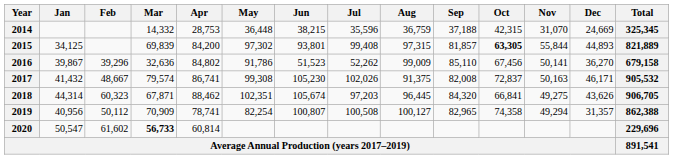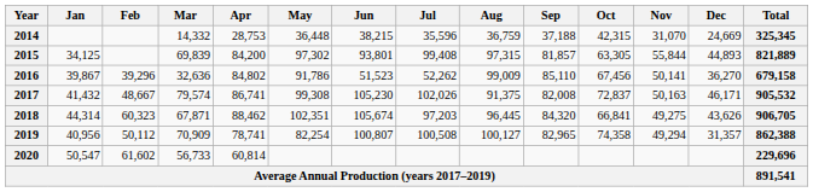2015 | Oct: bold -> normal
2020 | Mar: bold -> normal
